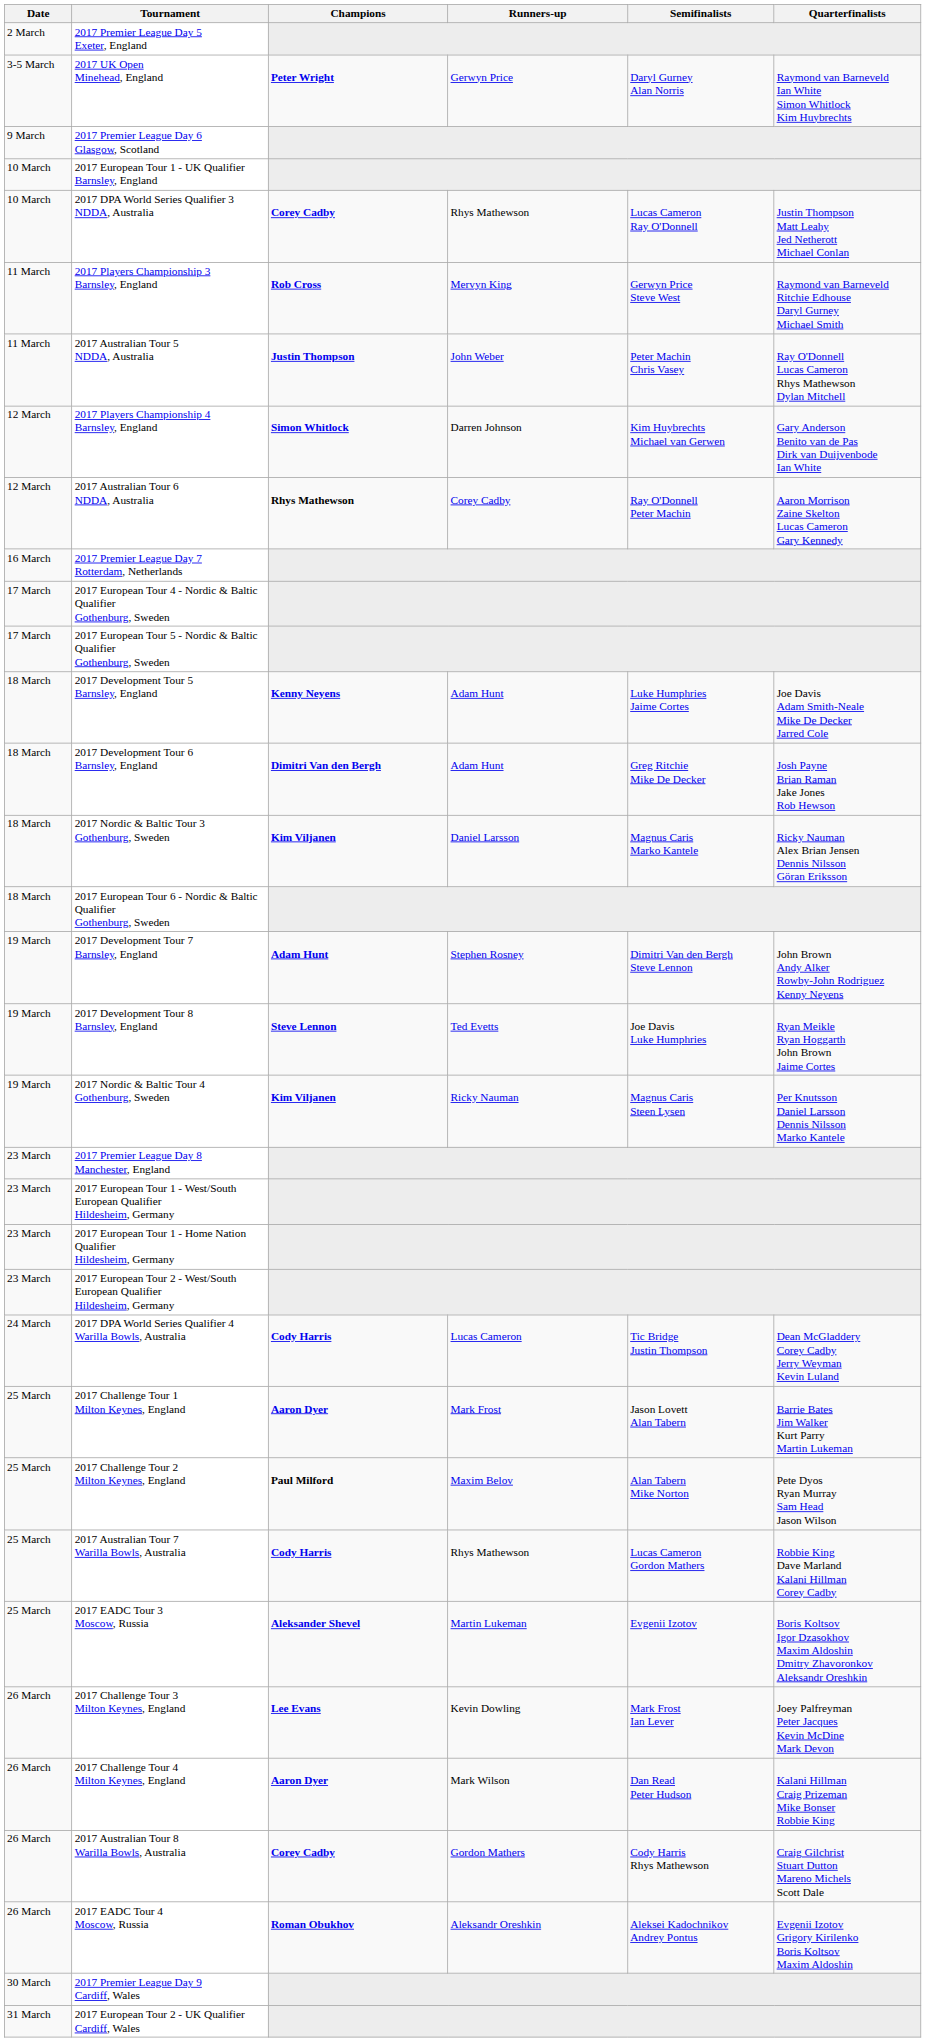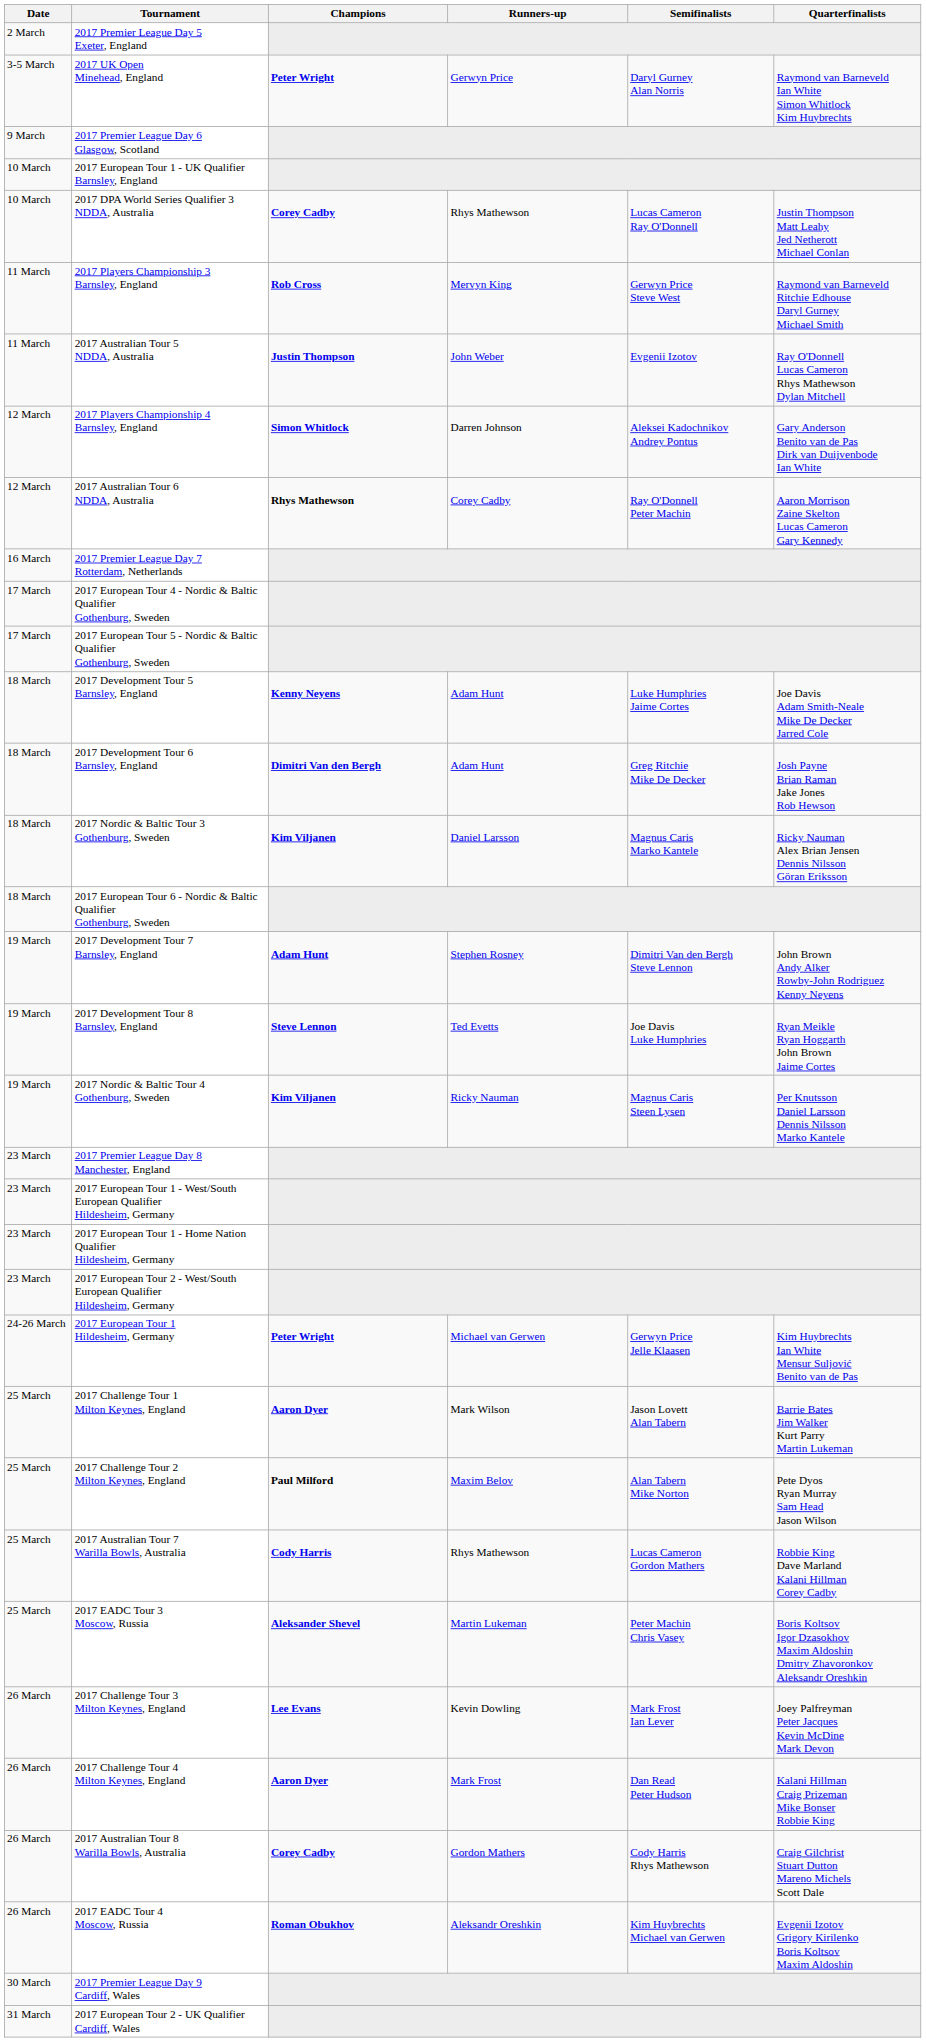2017 Australian Tour 5 NDDA, Australia | Semifinalists: Peter Machin Chris Vasey -> Evgenii Izotov
2017 Players Championship 4 Barnsley, England | Semifinalists: Kim Huybrechts Michael van Gerwen -> Aleksei Kadochnikov Andrey Pontus
+ row: 24-26 March | 2017 European Tour 1 Hildesheim, Germany | Peter Wright | Michael van Gerwen | Gerwyn Price Jelle Klaasen | Kim Huybrechts Ian White Mensur Suljović Benito van de Pas
- row: 24 March | 2017 DPA World Series Qualifier 4 Warilla Bowls, Australia | Cody Harris | Lucas Cameron | Tic Bridge Justin Thompson | Dean McGladdery Corey Cadby Jerry Weyman Kevin Luland
2017 Challenge Tour 1 Milton Keynes, England | Runners-up: Mark Frost -> Mark Wilson
2017 EADC Tour 3 Moscow, Russia | Semifinalists: Evgenii Izotov -> Peter Machin Chris Vasey
2017 Challenge Tour 4 Milton Keynes, England | Runners-up: Mark Wilson -> Mark Frost
2017 EADC Tour 4 Moscow, Russia | Semifinalists: Aleksei Kadochnikov Andrey Pontus -> Kim Huybrechts Michael van Gerwen
